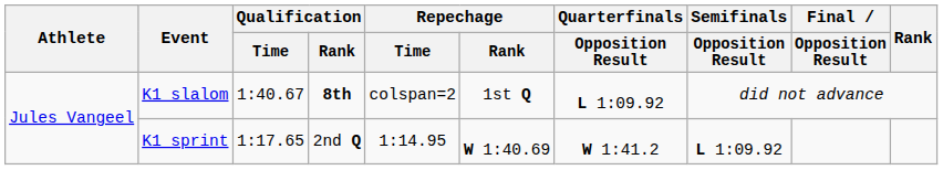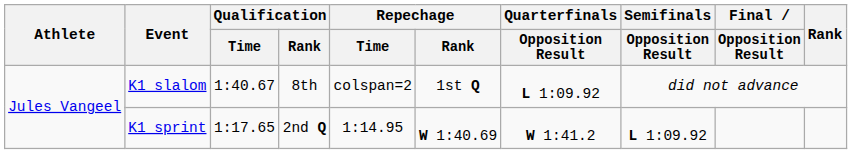K1 slalom | Qualification / Rank: bold -> normal
